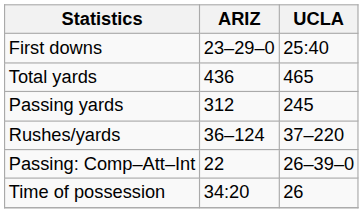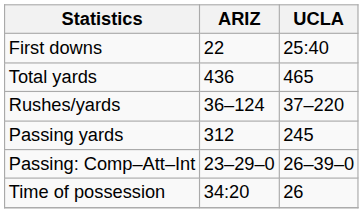First downs | ARIZ: 23–29–0 -> 22
rows swapped: Rushes/yards <-> Passing yards
Passing: Comp–Att–Int | ARIZ: 22 -> 23–29–0
